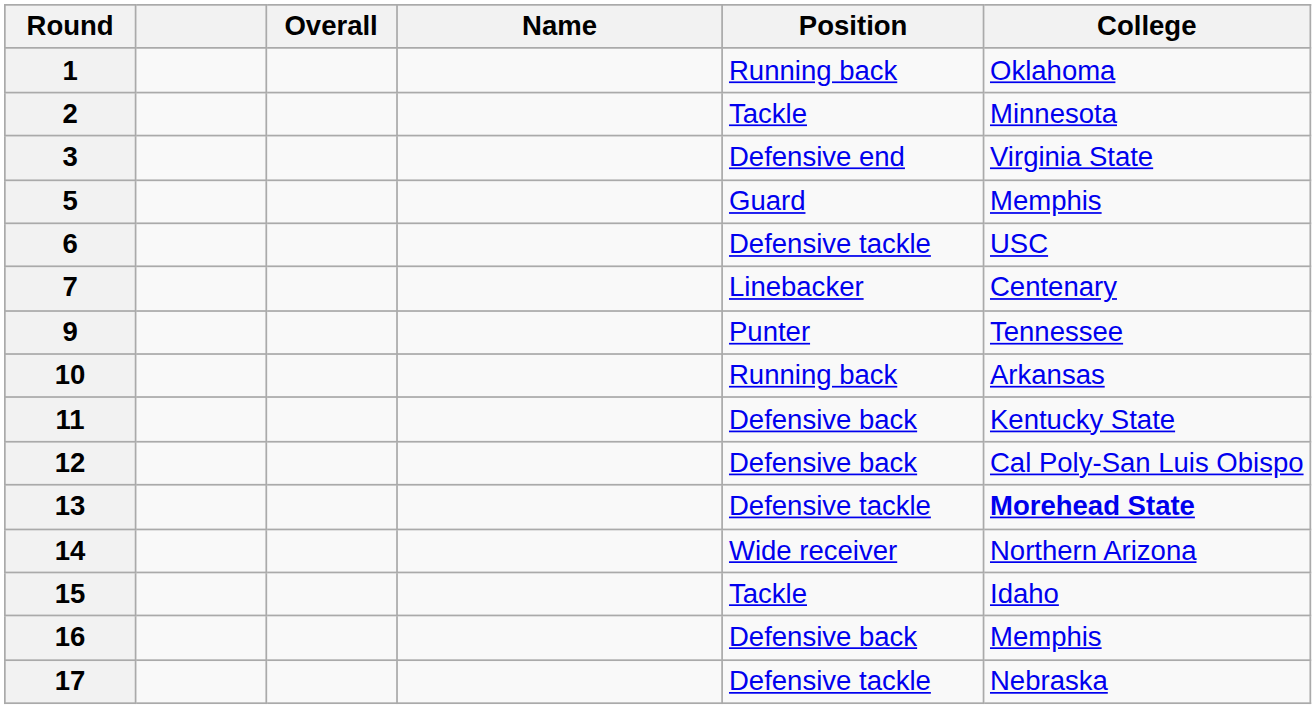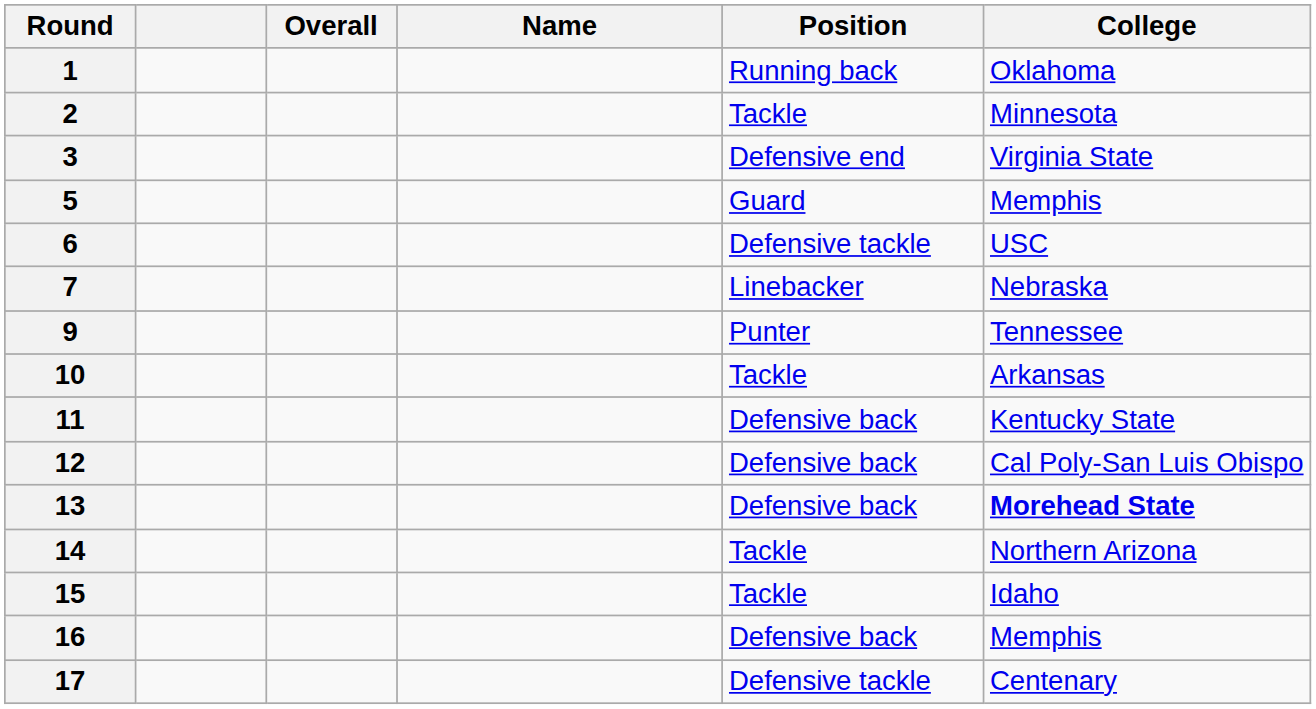7 | College: Centenary -> Nebraska
10 | Position: Running back -> Tackle
13 | Position: Defensive tackle -> Defensive back
14 | Position: Wide receiver -> Tackle
17 | College: Nebraska -> Centenary
